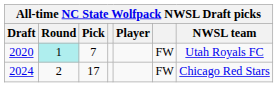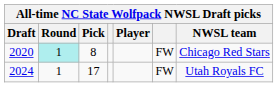2020 | Pick: 7 -> 8
2020 | NWSL team: Utah Royals FC -> Chicago Red Stars
2024 | Round: 2 -> 1
2024 | NWSL team: Chicago Red Stars -> Utah Royals FC
